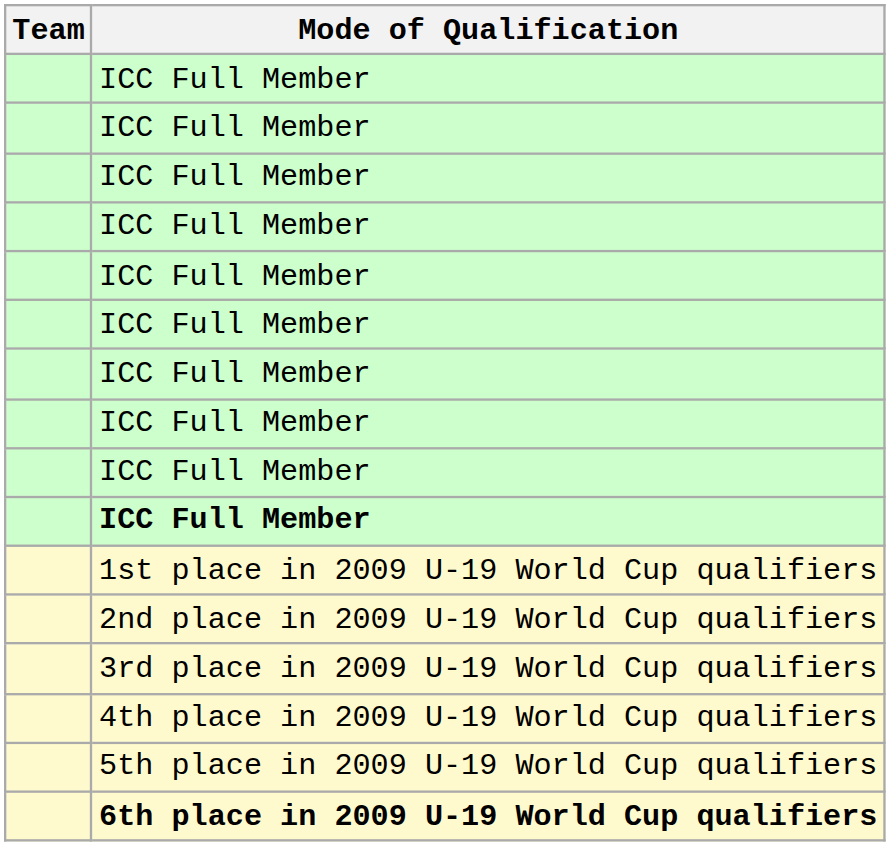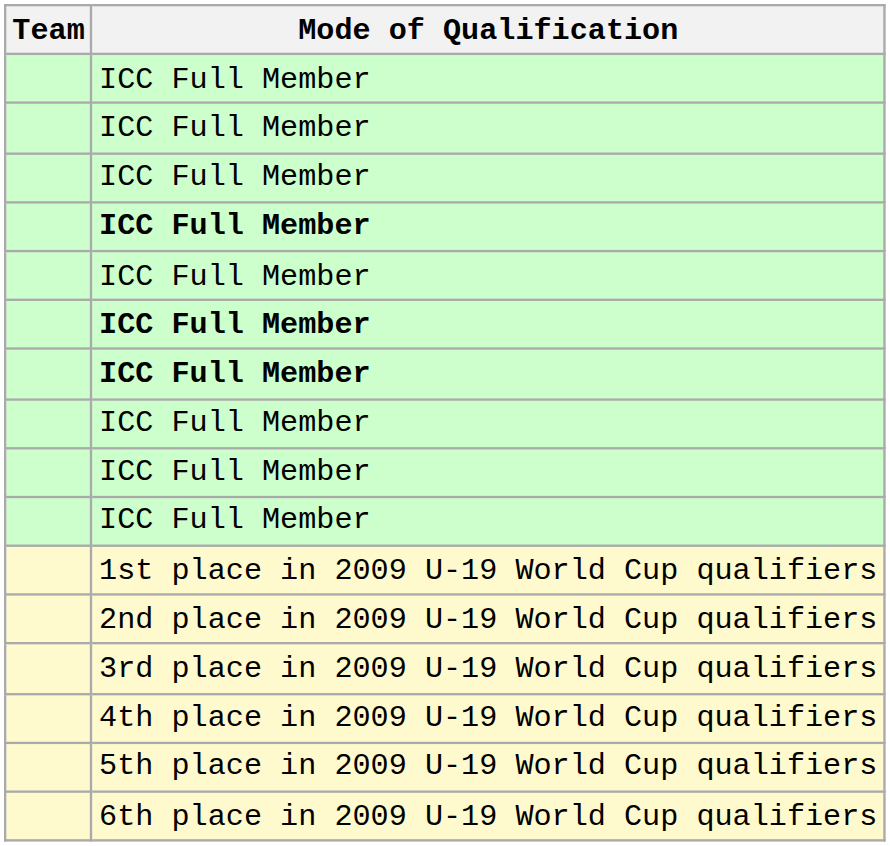row 5 | Mode of Qualification: normal -> bold
row 7 | Mode of Qualification: normal -> bold
row 8 | Mode of Qualification: normal -> bold
row 11 | Mode of Qualification: bold -> normal
row 17 | Mode of Qualification: bold -> normal
